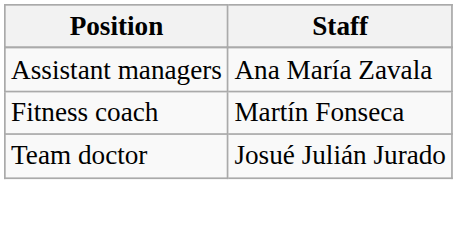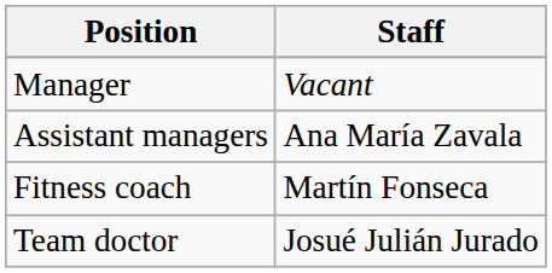+ row: Manager | Vacant
